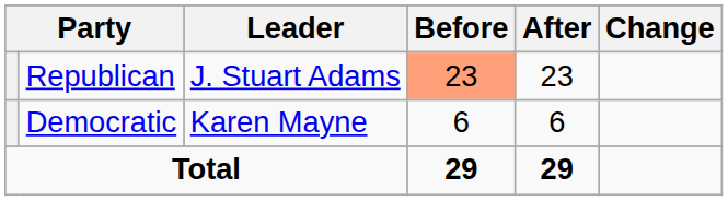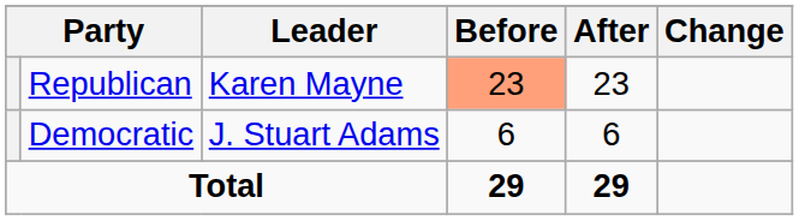Republican | Leader: J. Stuart Adams -> Karen Mayne
Democratic | Leader: Karen Mayne -> J. Stuart Adams
